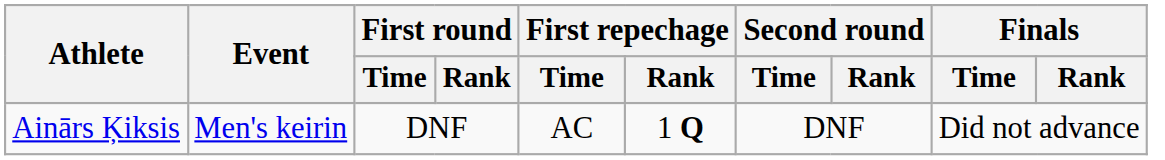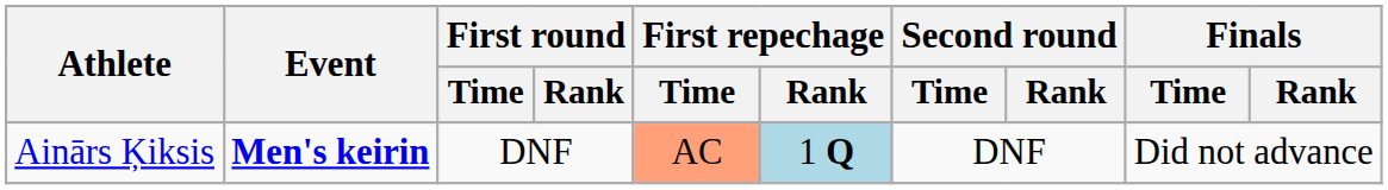Ainārs Ķiksis | Event: normal -> bold
Ainārs Ķiksis | First repechage / Time: no background -> lightsalmon background
Ainārs Ķiksis | First repechage / Rank: no background -> lightblue background
